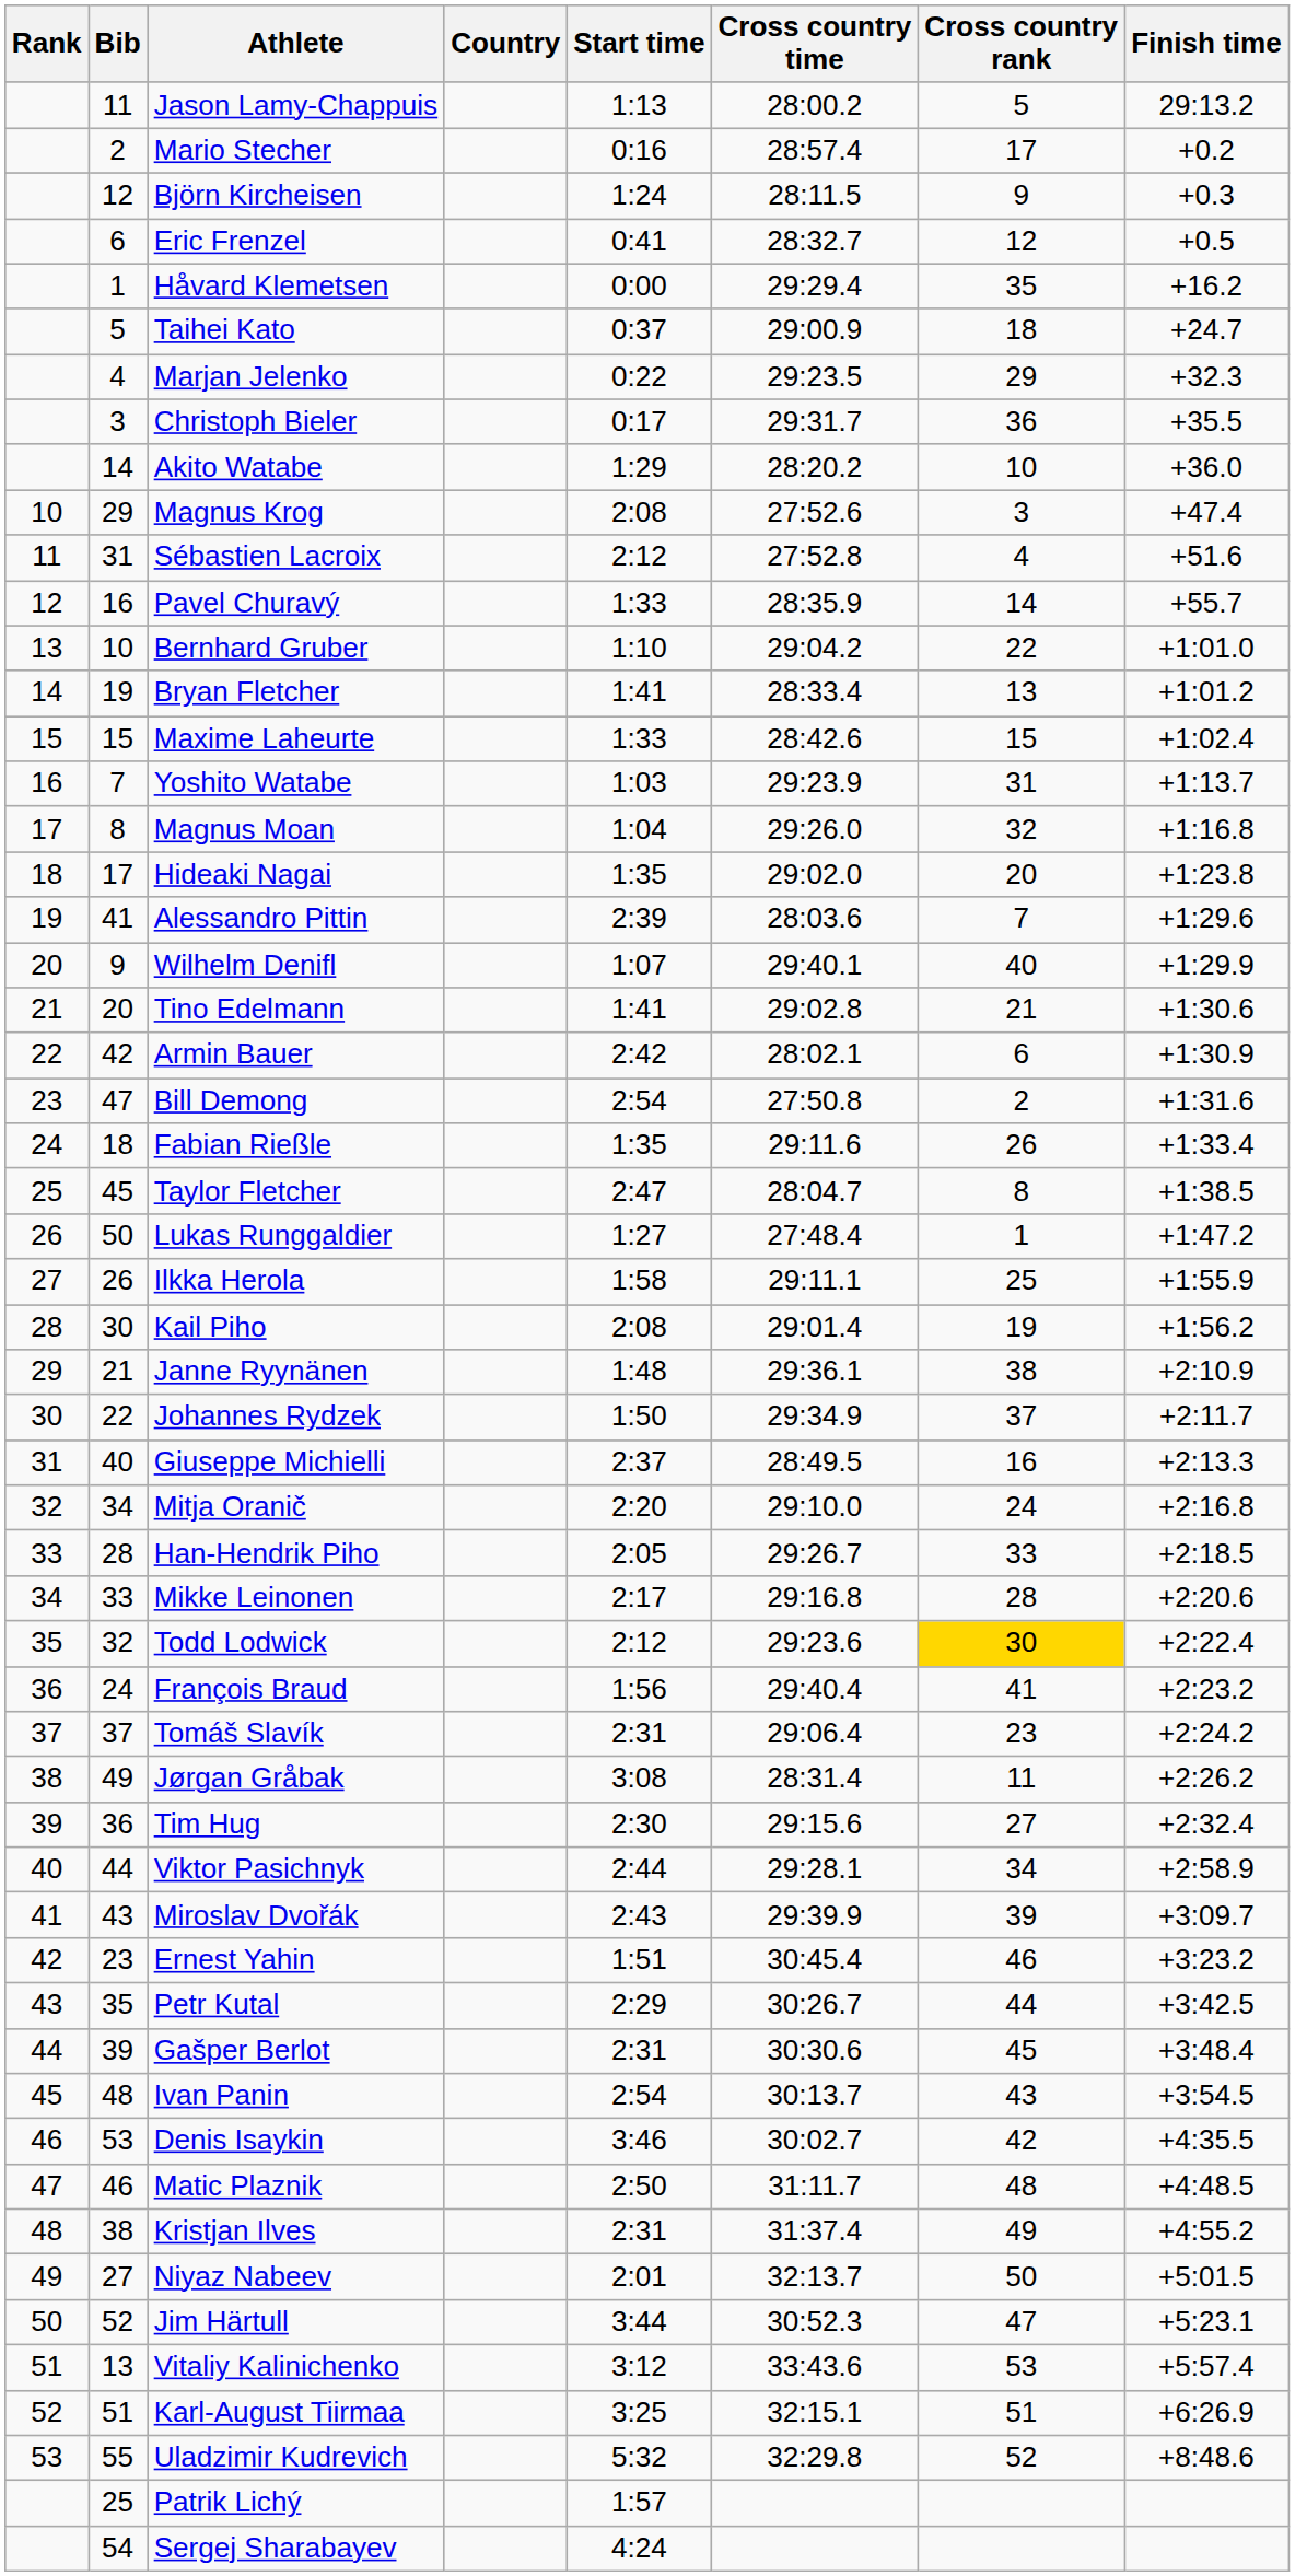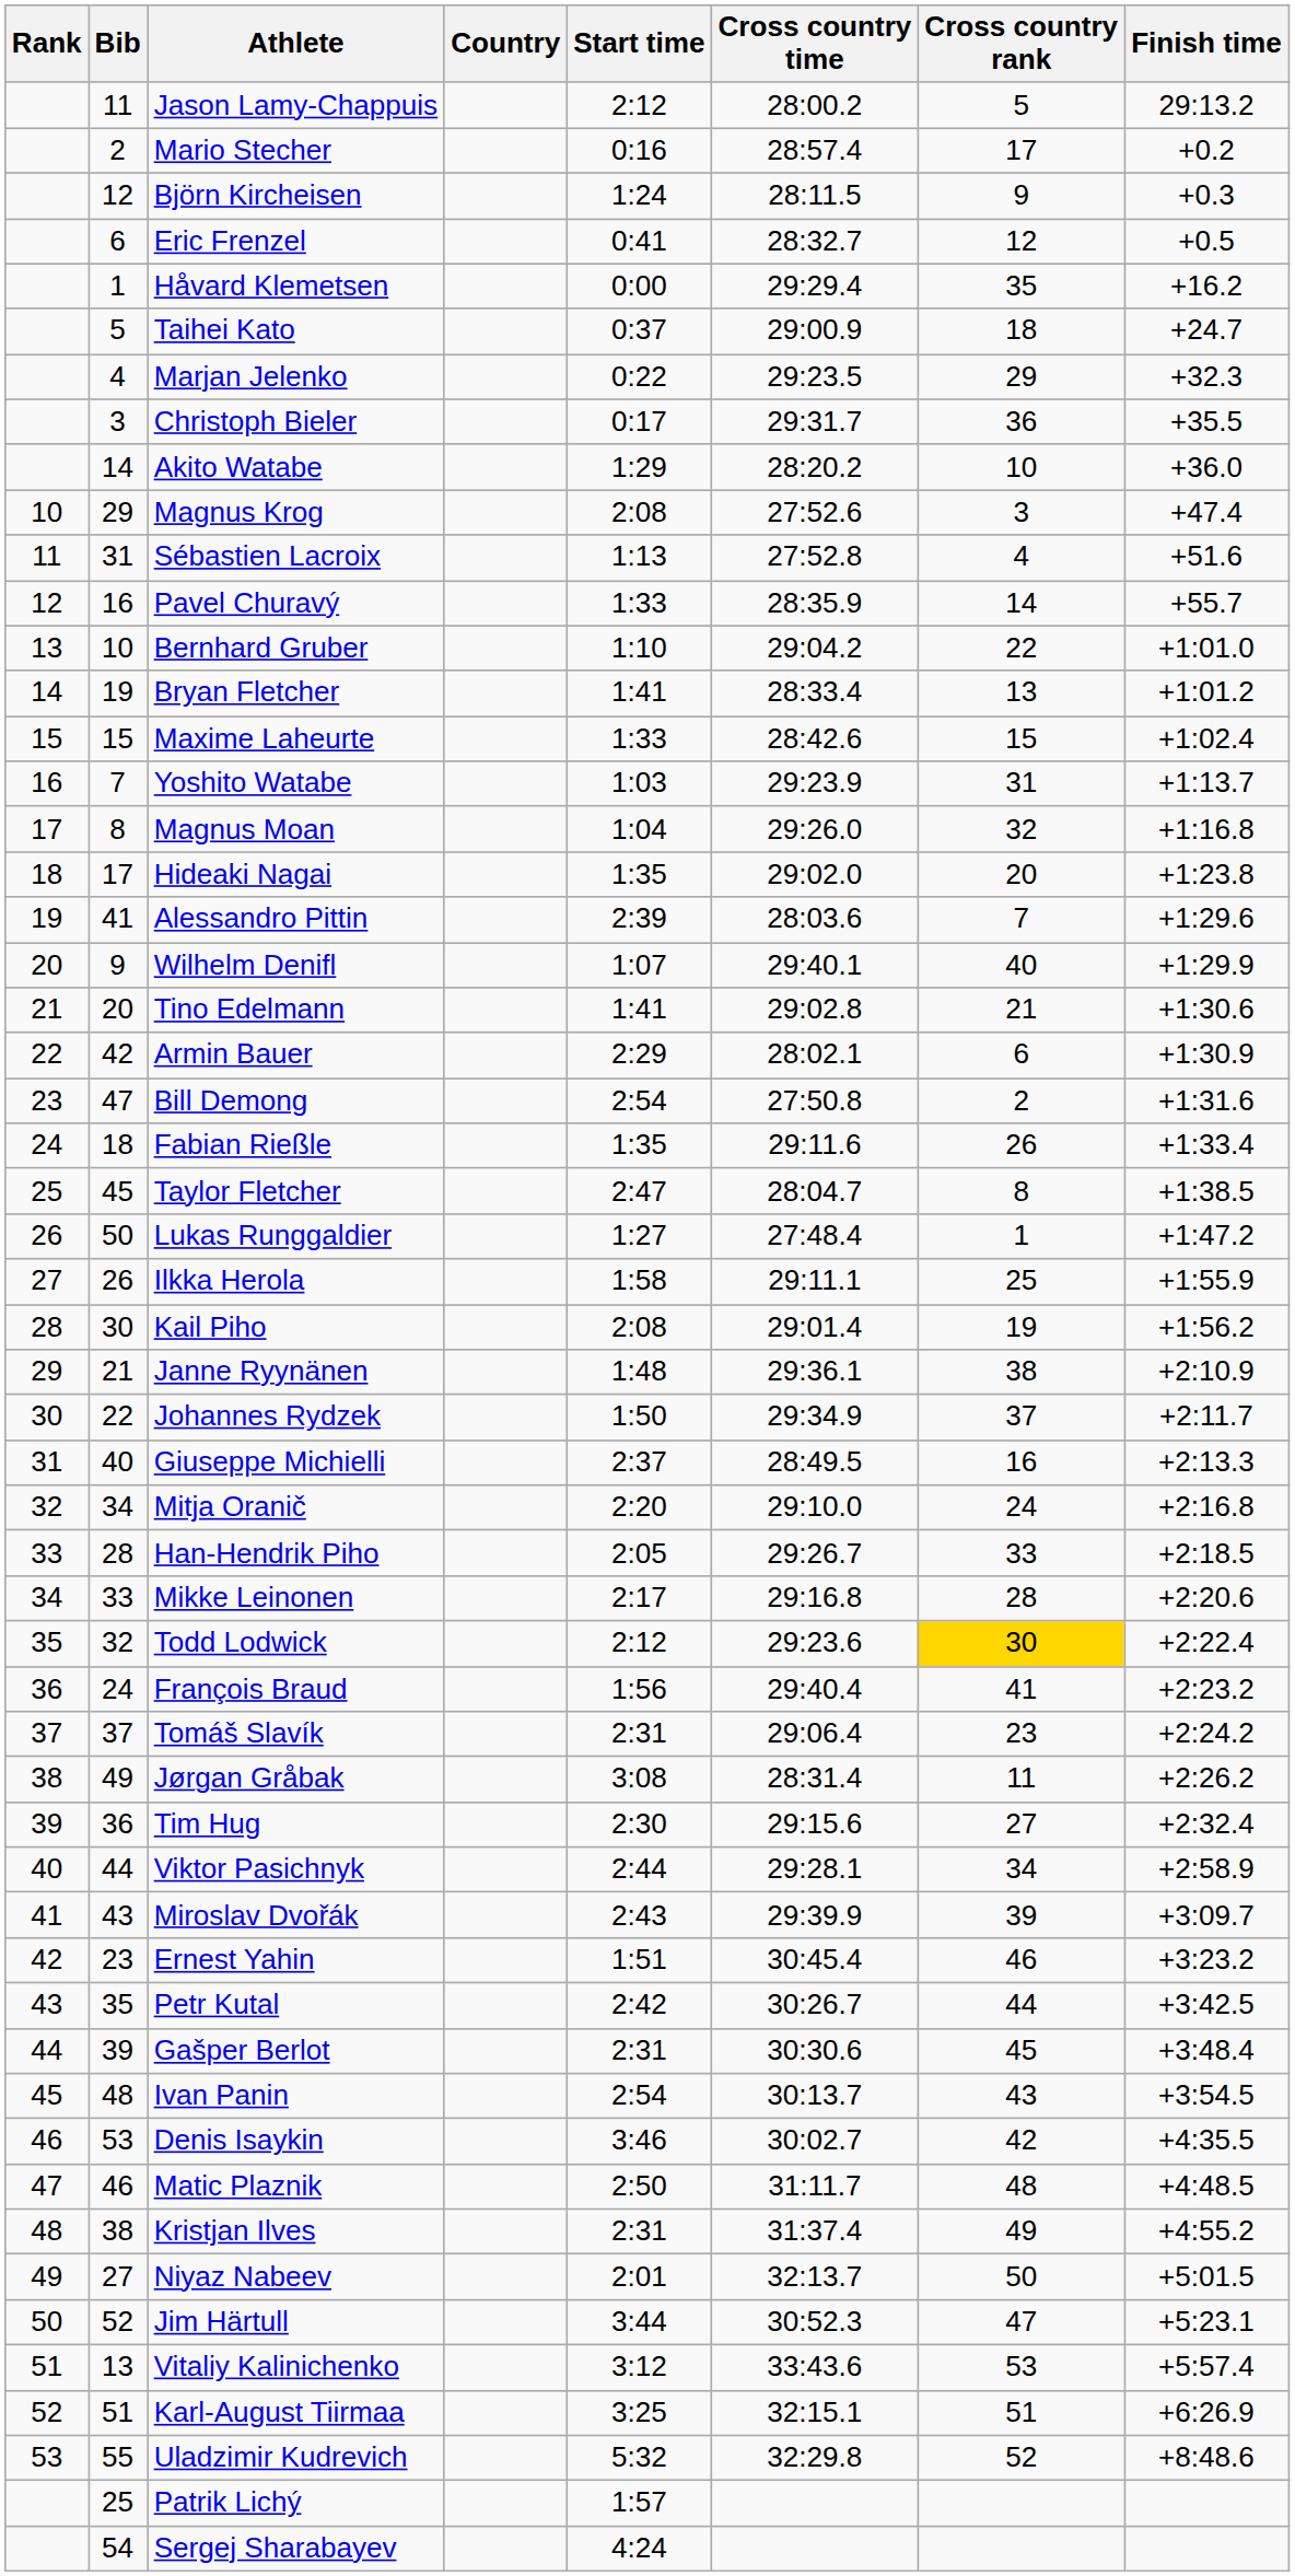Jason Lamy-Chappuis | Start time: 1:13 -> 2:12
Sébastien Lacroix | Start time: 2:12 -> 1:13
Armin Bauer | Start time: 2:42 -> 2:29
Petr Kutal | Start time: 2:29 -> 2:42
